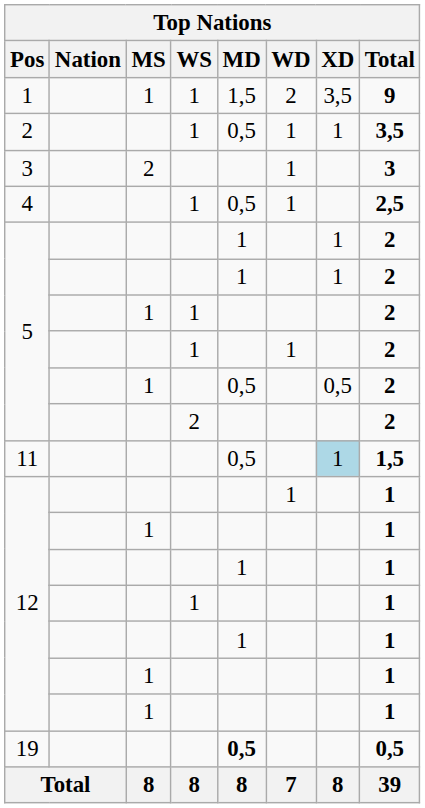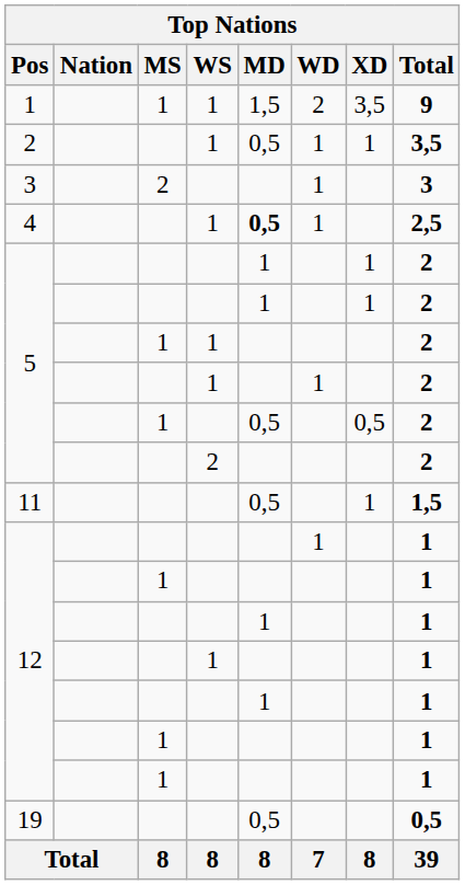4 | MD: normal -> bold
11 | XD: lightblue background -> no background
19 | MD: bold -> normal
